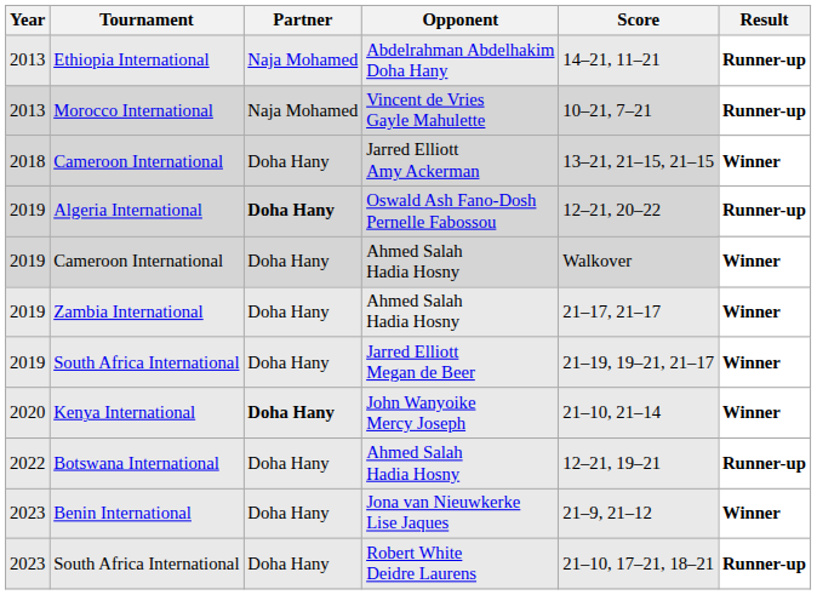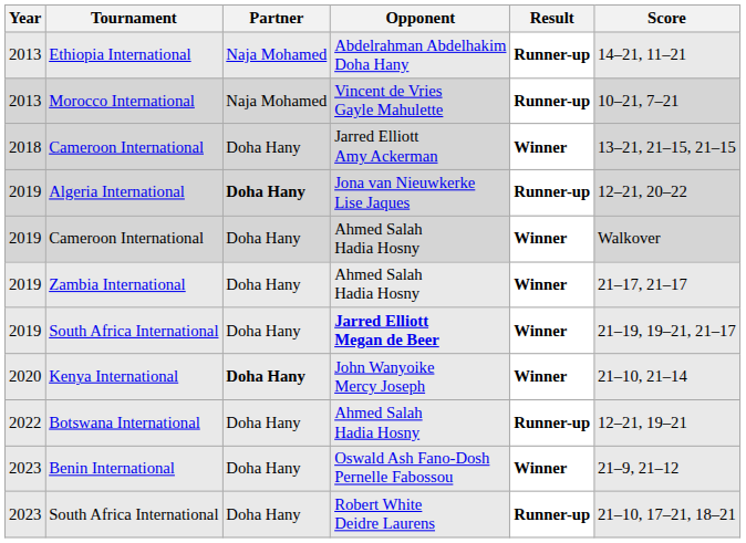columns swapped: Score <-> Result
Algeria International | Opponent: Oswald Ash Fano-Dosh Pernelle Fabossou -> Jona van Nieuwkerke Lise Jaques
2019 / South Africa International | Opponent: normal -> bold
Benin International | Opponent: Jona van Nieuwkerke Lise Jaques -> Oswald Ash Fano-Dosh Pernelle Fabossou
